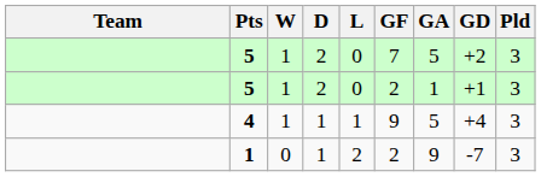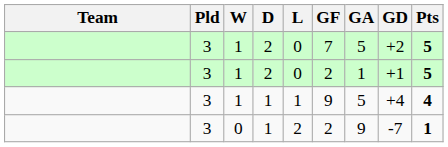columns swapped: Pld <-> Pts
